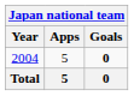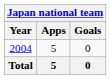2004 | Goals: bold -> normal
